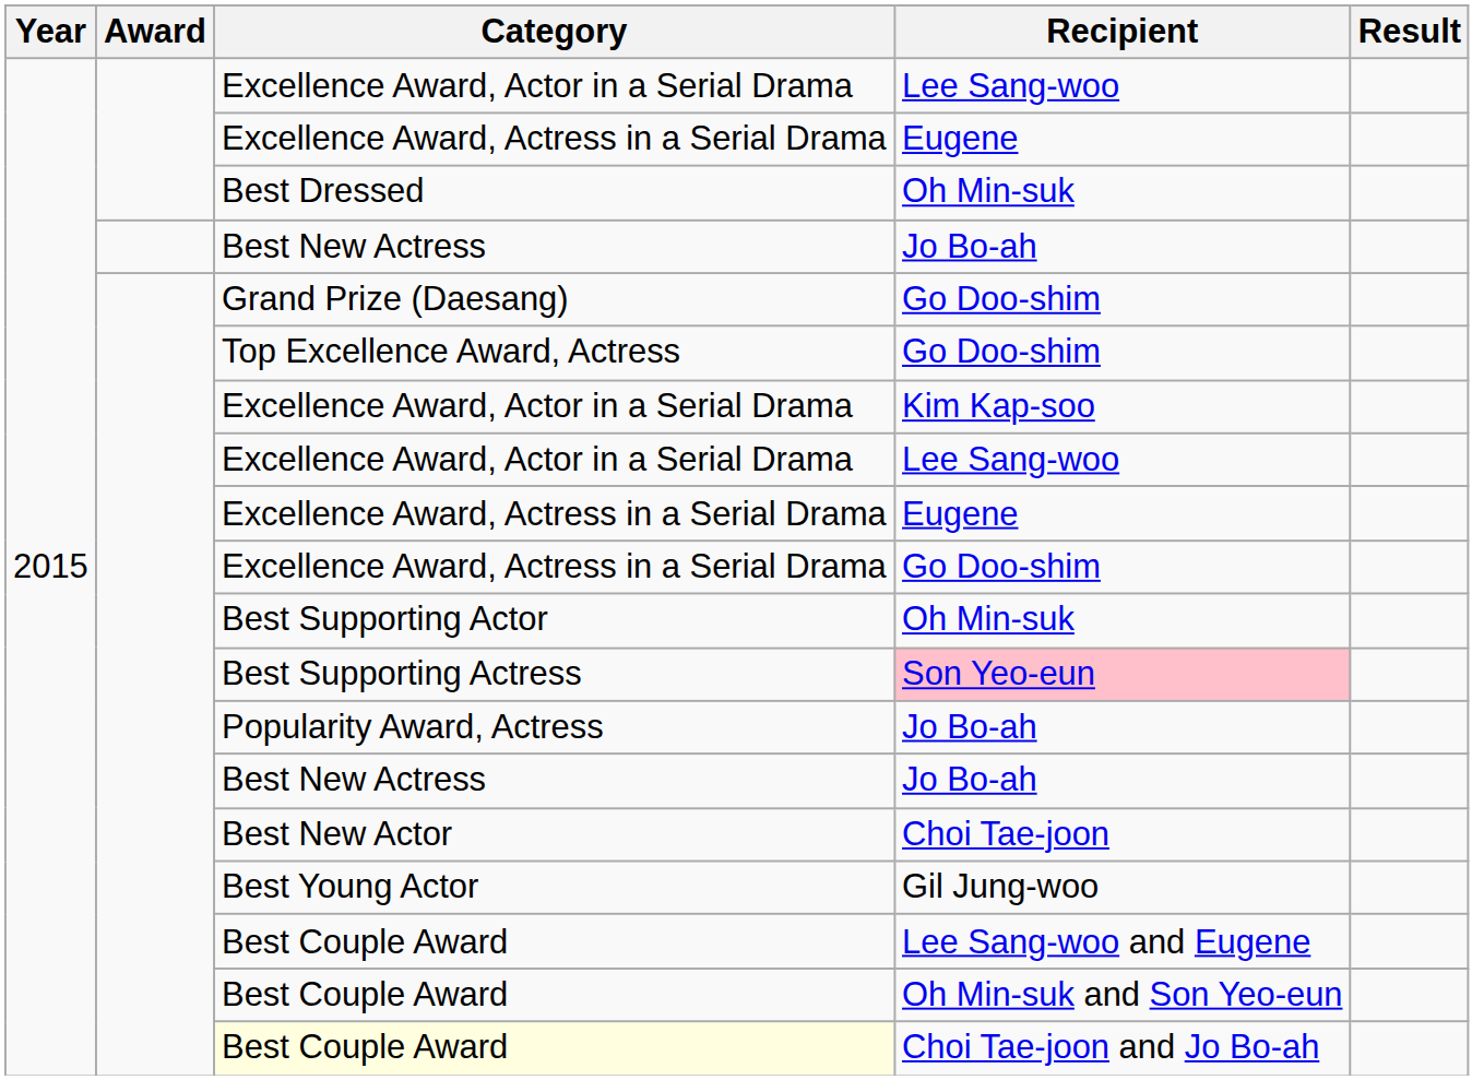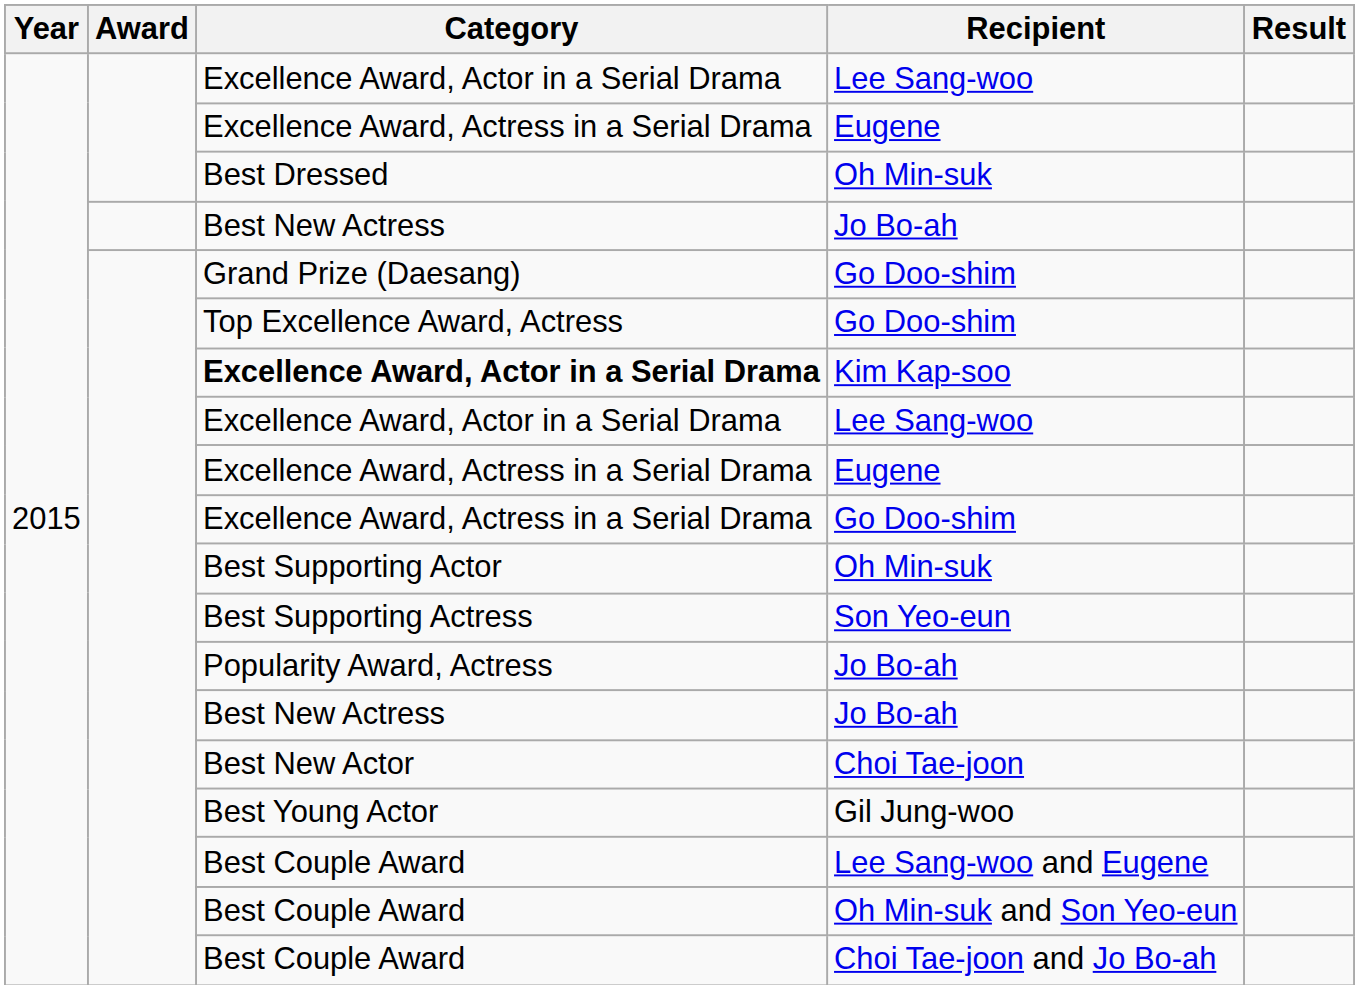Excellence Award, Actor in a Serial Drama / Kim Kap-soo | Category: normal -> bold
Best Supporting Actress | Recipient: pink background -> no background
Best Couple Award / Choi Tae-joon and Jo Bo-ah | Category: lightyellow background -> no background
